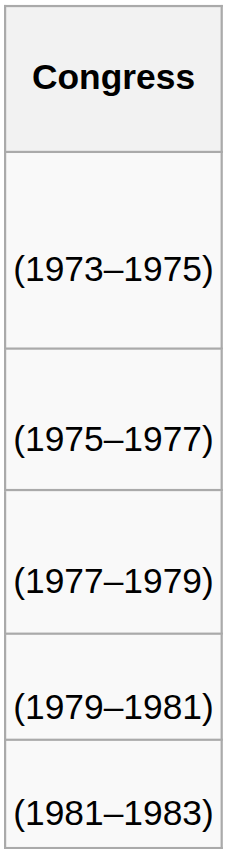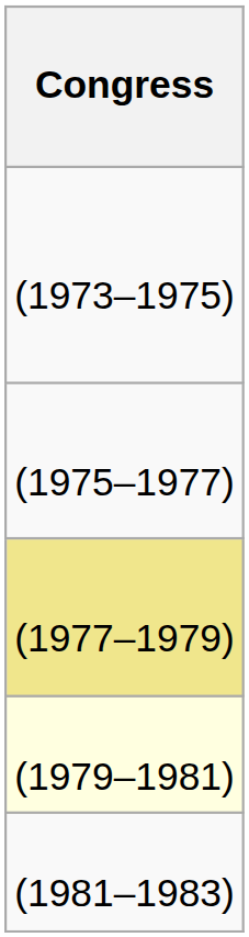row 4 | column 1: no background -> khaki background
row 5 | column 1: no background -> lightyellow background
